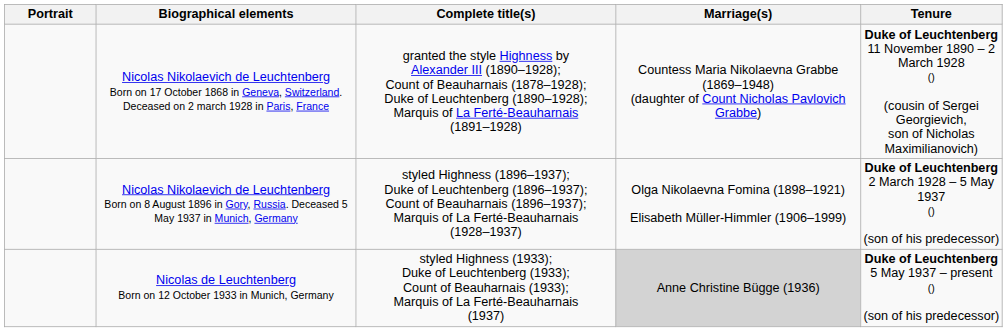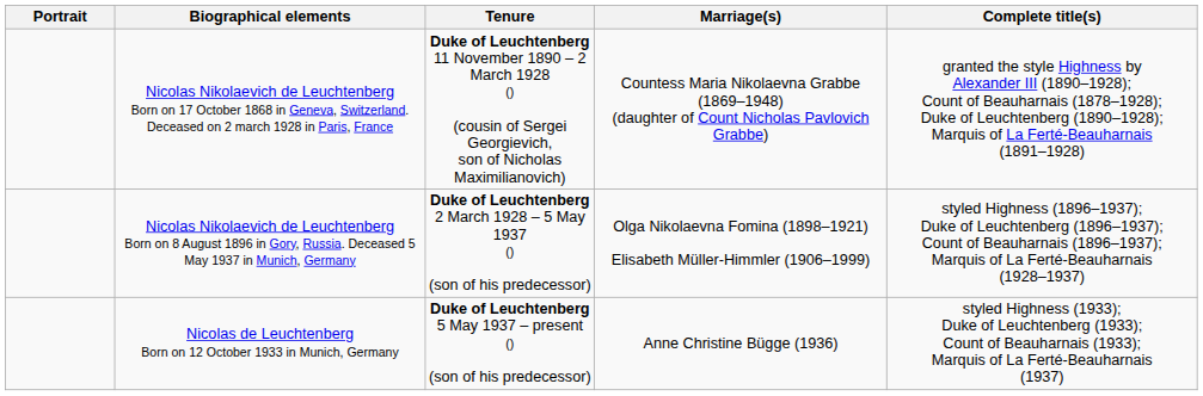columns swapped: Complete title(s) <-> Tenure
row 4 | Marriage(s): lightgrey background -> no background
